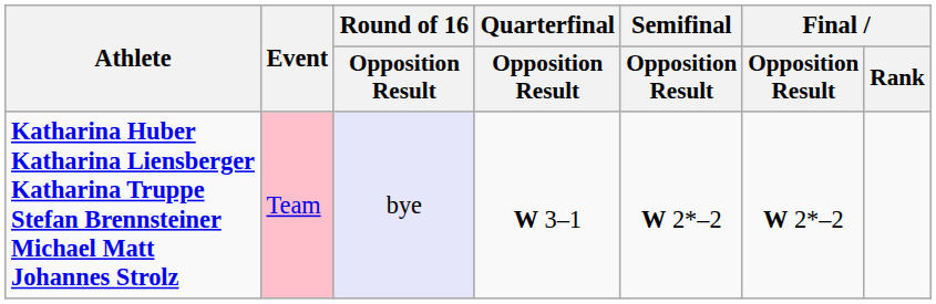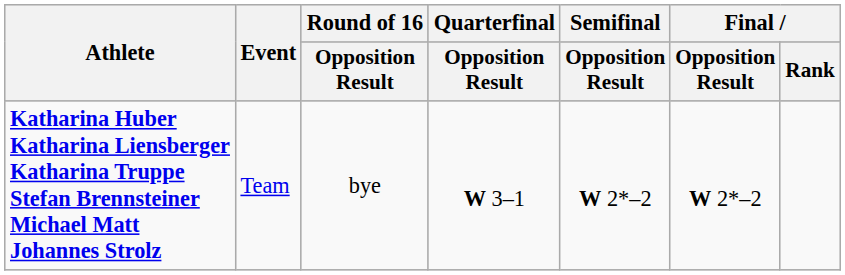row 3 | Event: pink background -> no background
row 3 | Round of 16 / Opposition Result: lavender background -> no background
